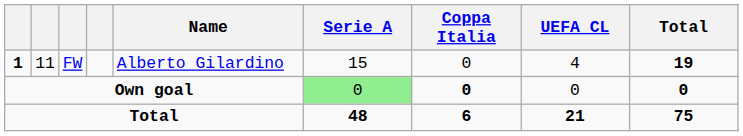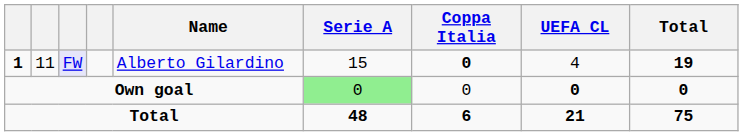1 | column 3: no background -> lavender background
1 | Coppa Italia: normal -> bold
Own goal | Coppa Italia: bold -> normal
Own goal | UEFA CL: normal -> bold
